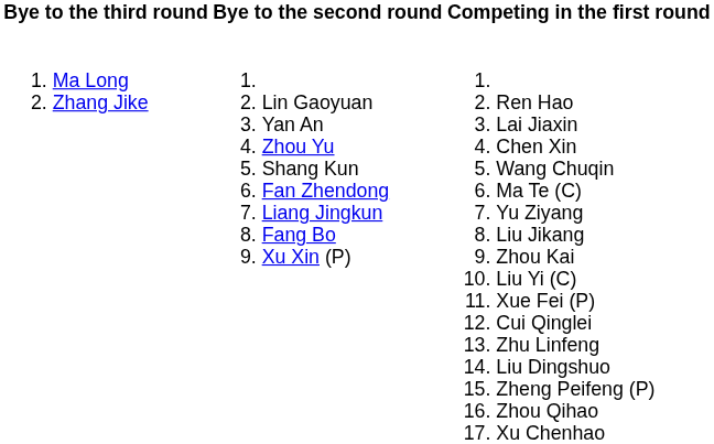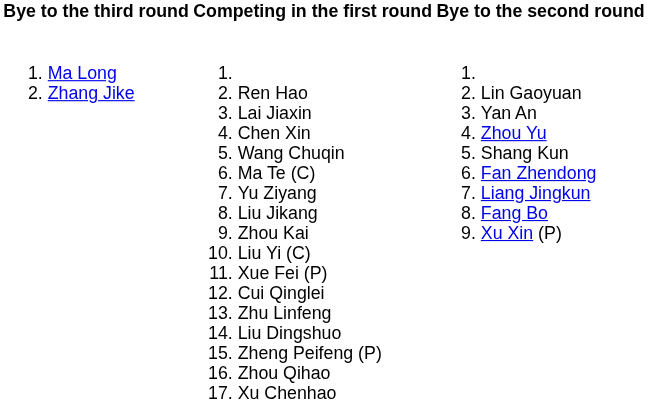columns swapped: Bye to the second round <-> Competing in the first round
